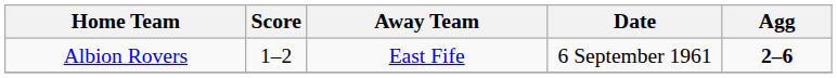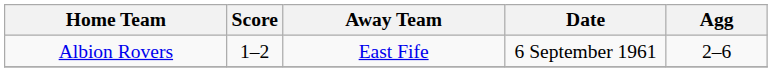Albion Rovers | Agg: bold -> normal
